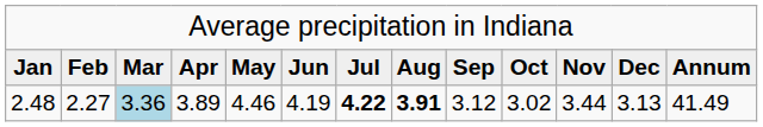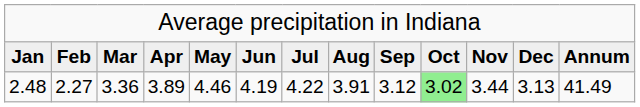2.48 | column 3: lightblue background -> no background
2.48 | column 7: bold -> normal
2.48 | column 8: bold -> normal
2.48 | column 10: no background -> lightgreen background
